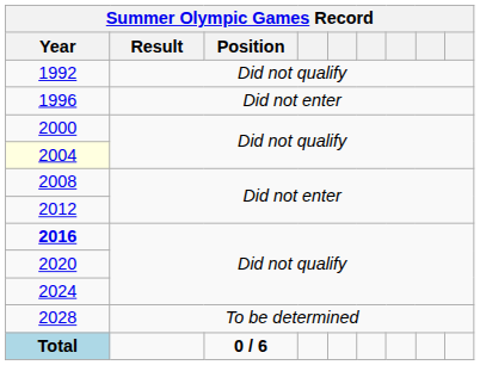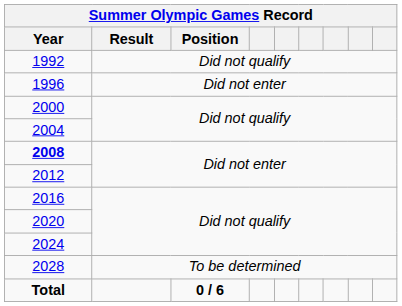2004 | Year: lightyellow background -> no background
2008 | Year: normal -> bold
2016 | Year: bold -> normal
Total | Year: lightblue background -> no background
